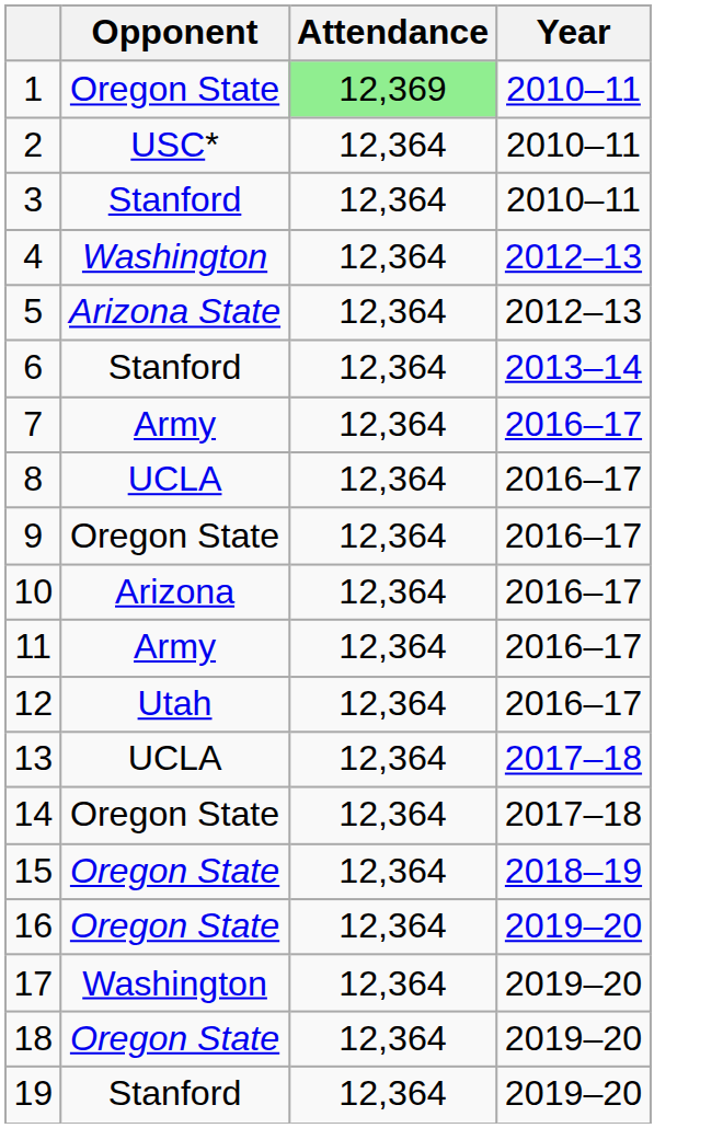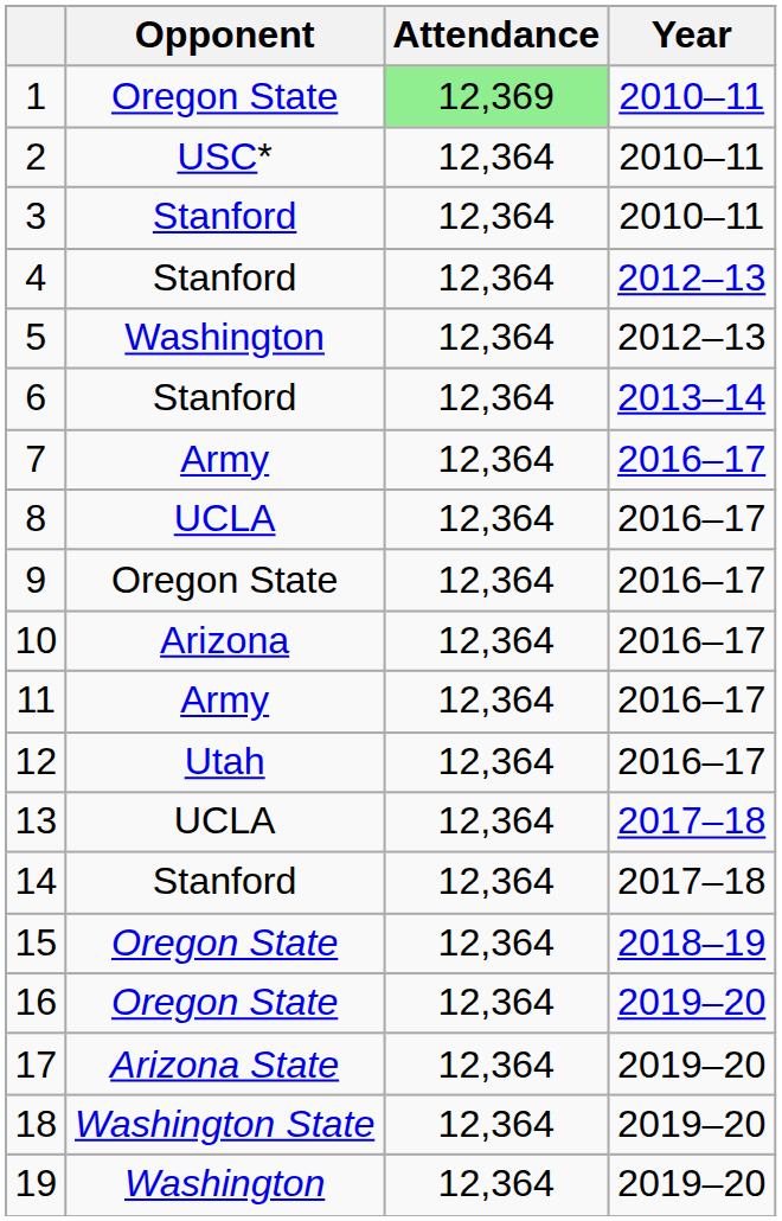4 | Opponent: Washington -> Stanford
5 | Opponent: Arizona State -> Washington
14 | Opponent: Oregon State -> Stanford
17 | Opponent: Washington -> Arizona State
18 | Opponent: Oregon State -> Washington State
19 | Opponent: Stanford -> Washington
